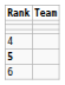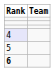row 5 | Rank: no background -> lavender background
row 6 | Rank: bold -> normal
row 7 | Rank: normal -> bold
